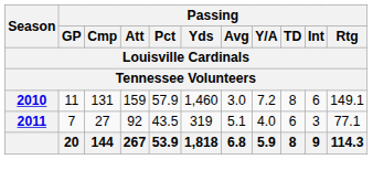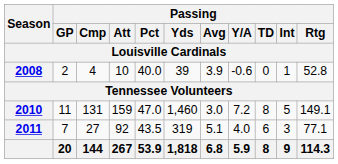+ row: 2008 | 2 | 4 | 10 | 40.0 | 39 | 3.9 | -0.6 | 0 | 1 | 52.8
2010 | Passing / Pct: 57.9 -> 47.0
2010 | Passing / Int: 6 -> 5
